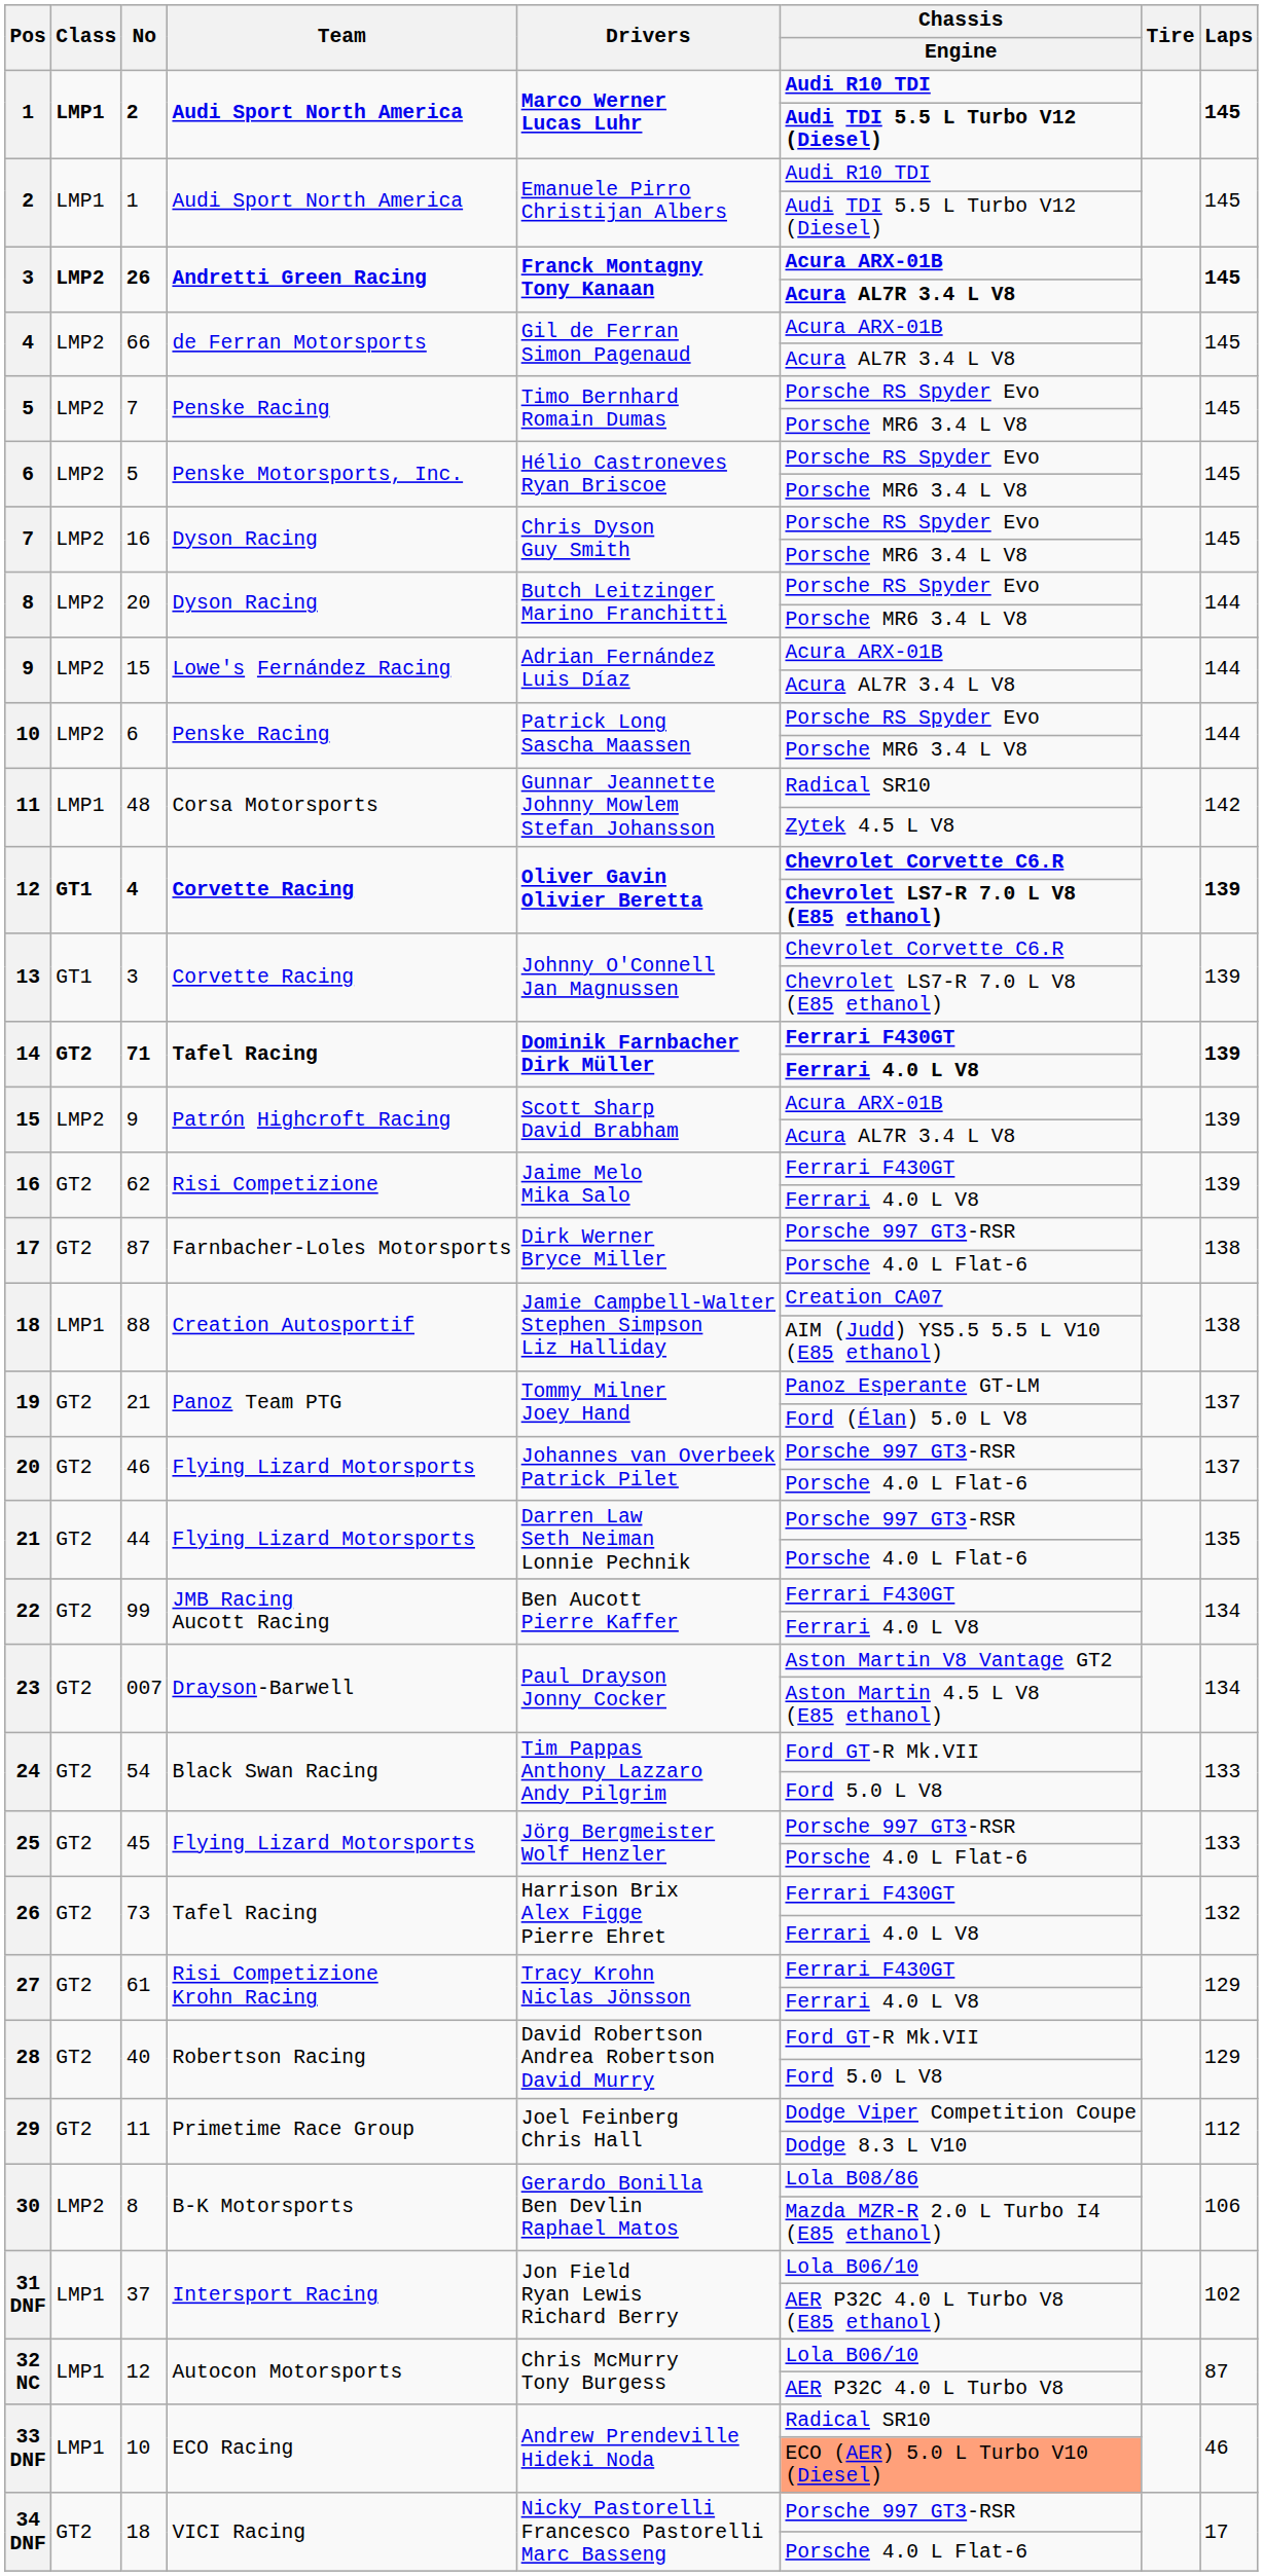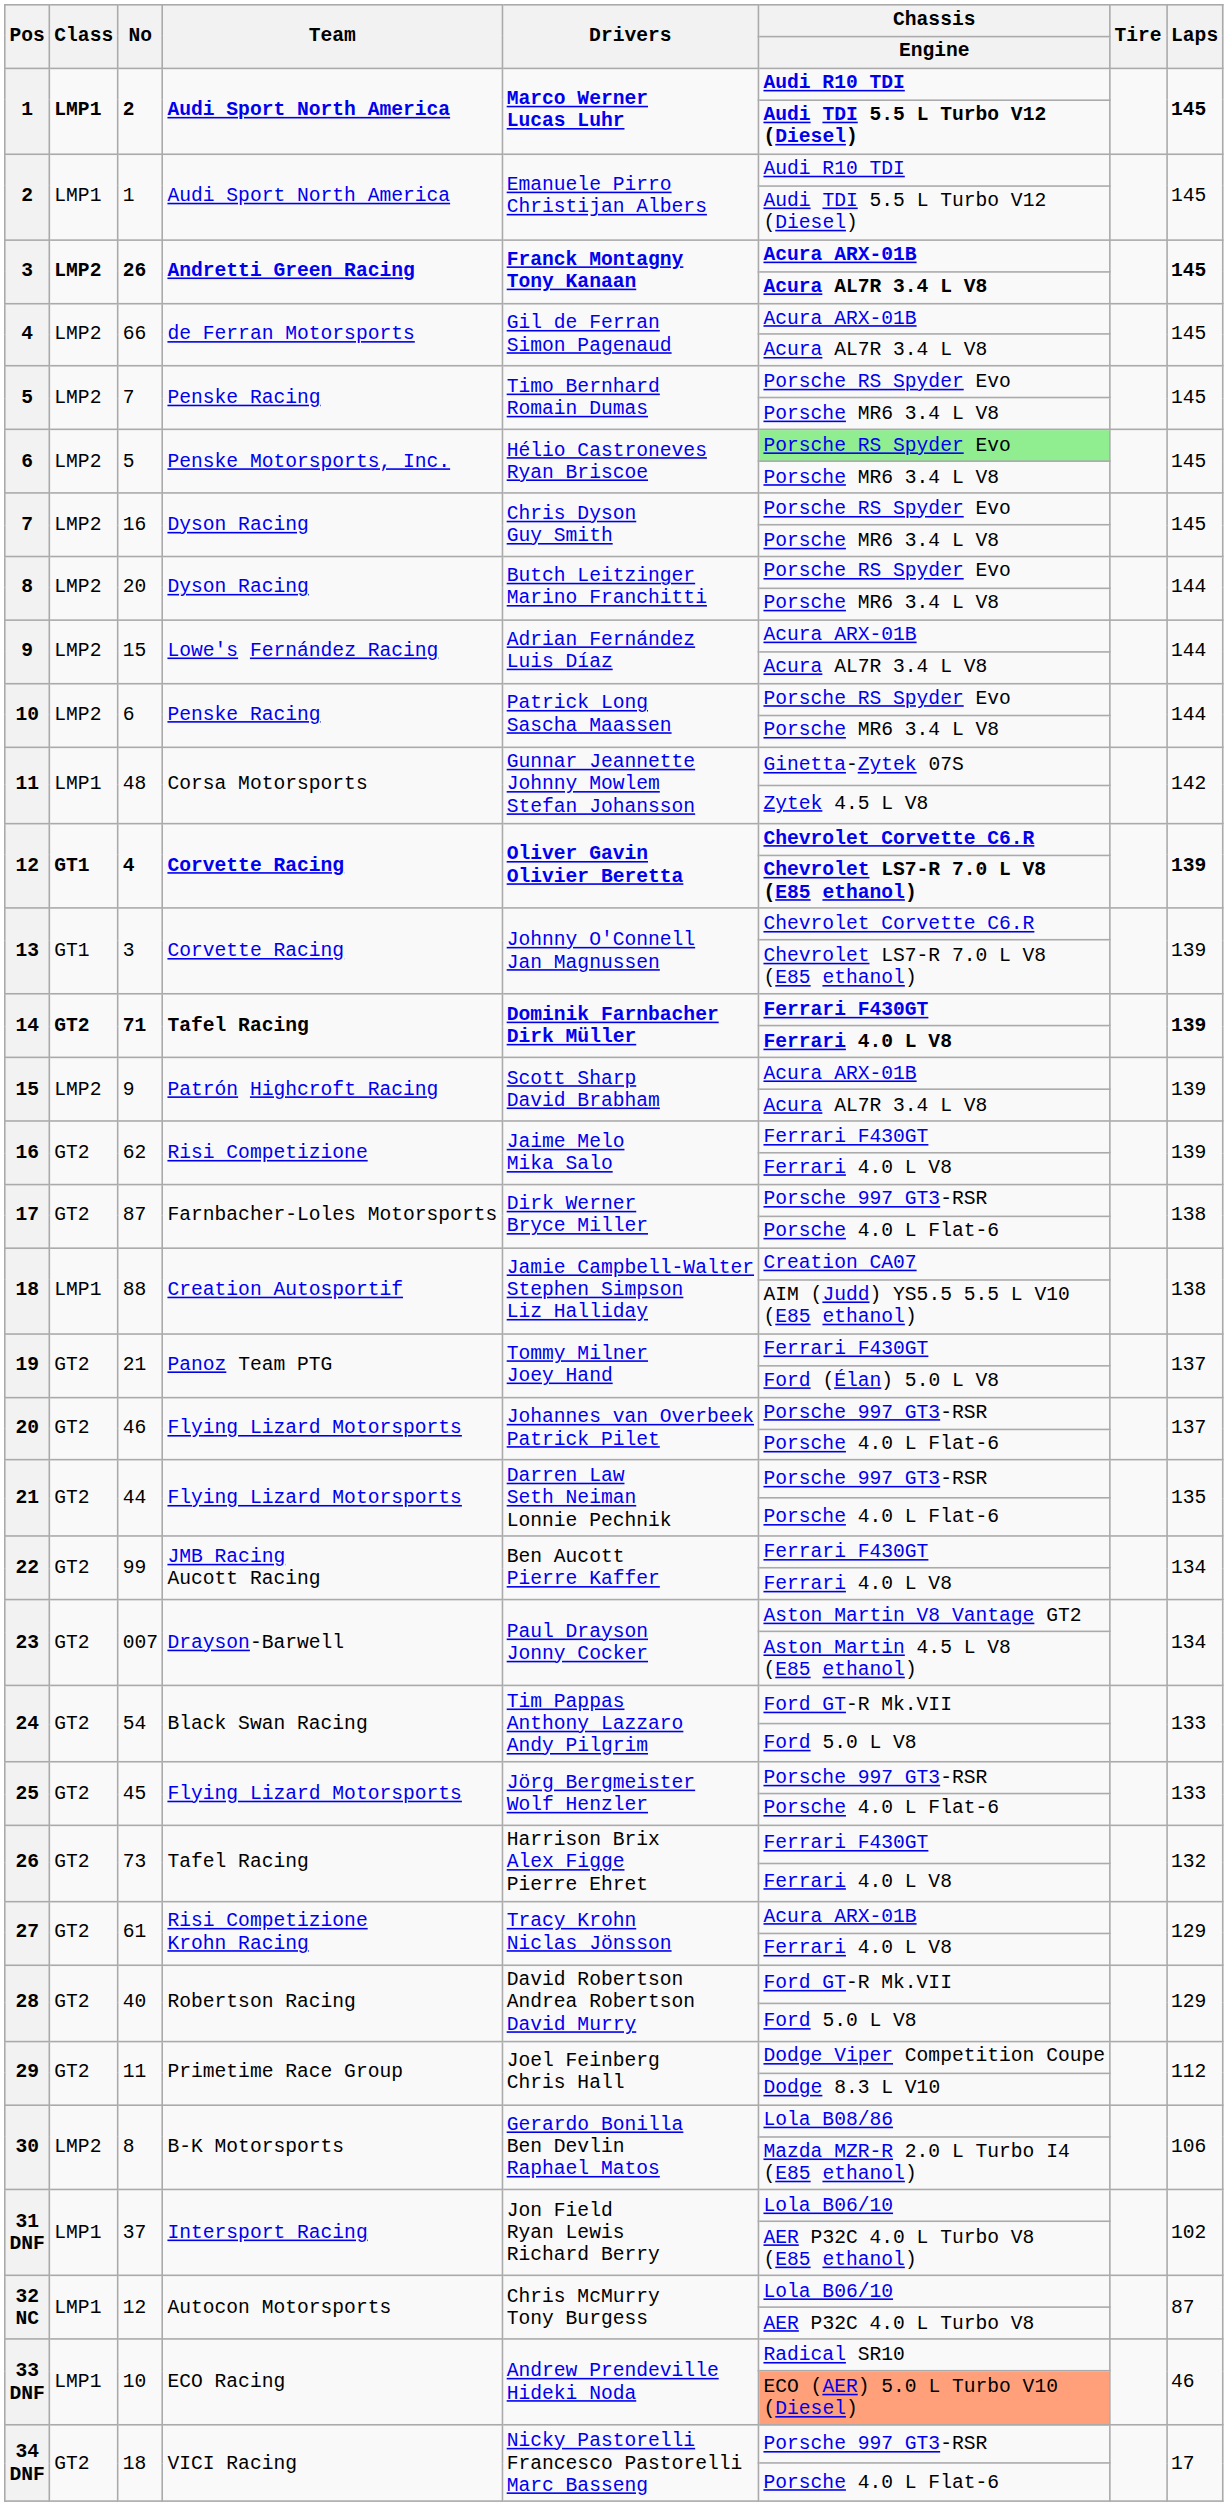row 13 | Chassis / Engine: no background -> lightgreen background
row 23 | Chassis / Engine: Radical SR10 -> Ginetta-Zytek 07S
row 39 | Chassis / Engine: Panoz Esperante GT-LM -> Ferrari F430GT
row 55 | Chassis / Engine: Ferrari F430GT -> Acura ARX-01B
